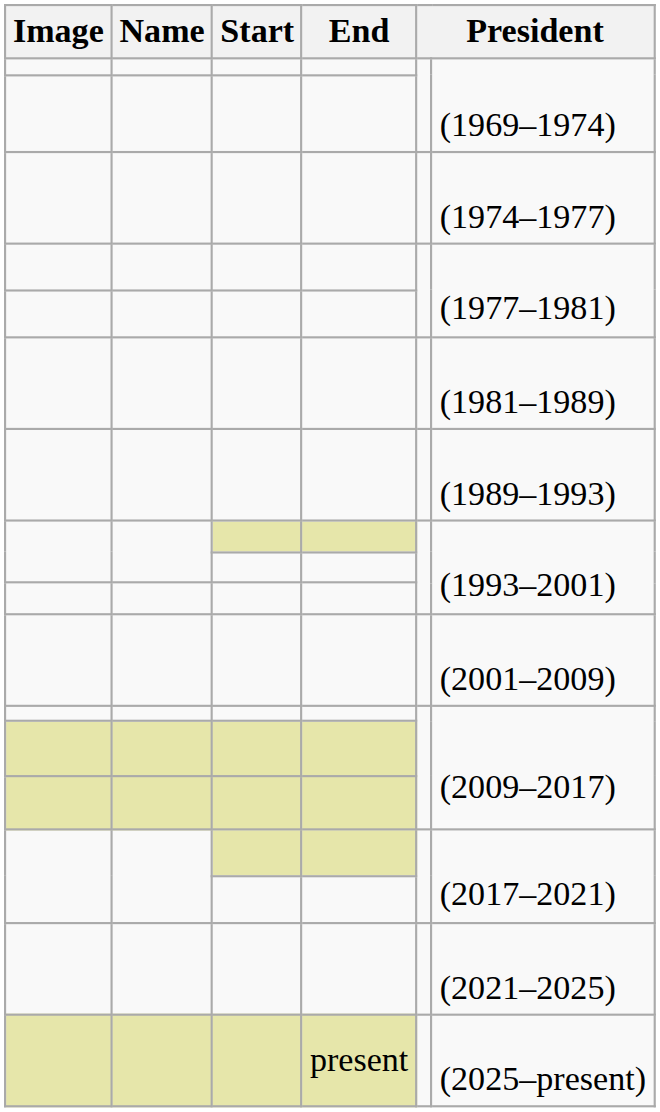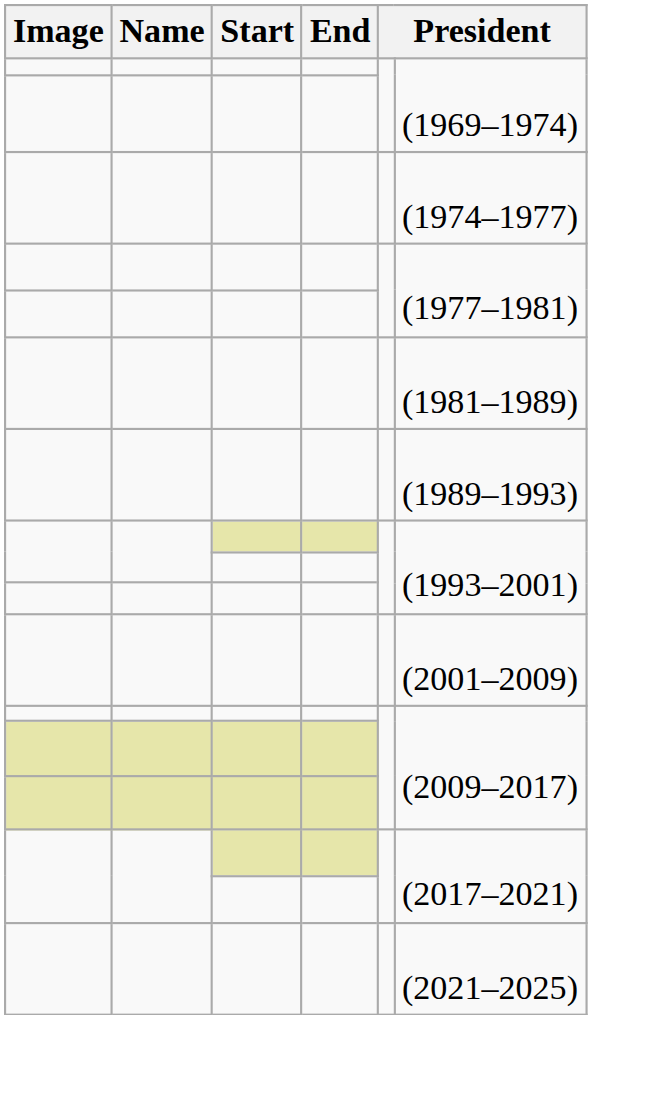- row: present | (2025–present)
